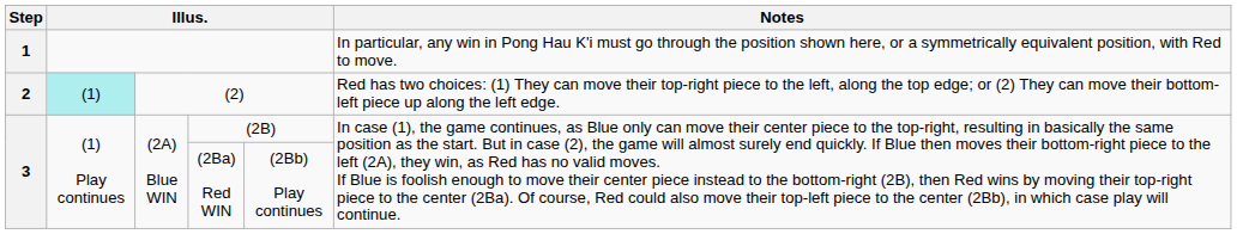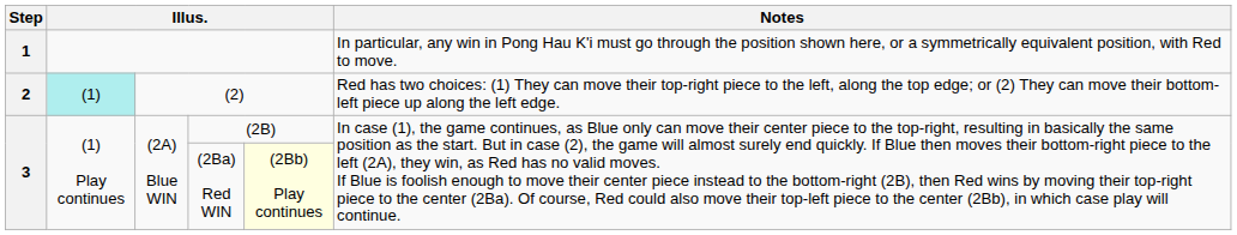(2Ba) Red WIN | column 5: no background -> lightyellow background
